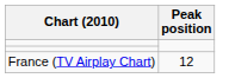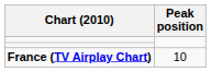row 4 | Chart (2010): normal -> bold
row 4 | Peak position: 12 -> 10
